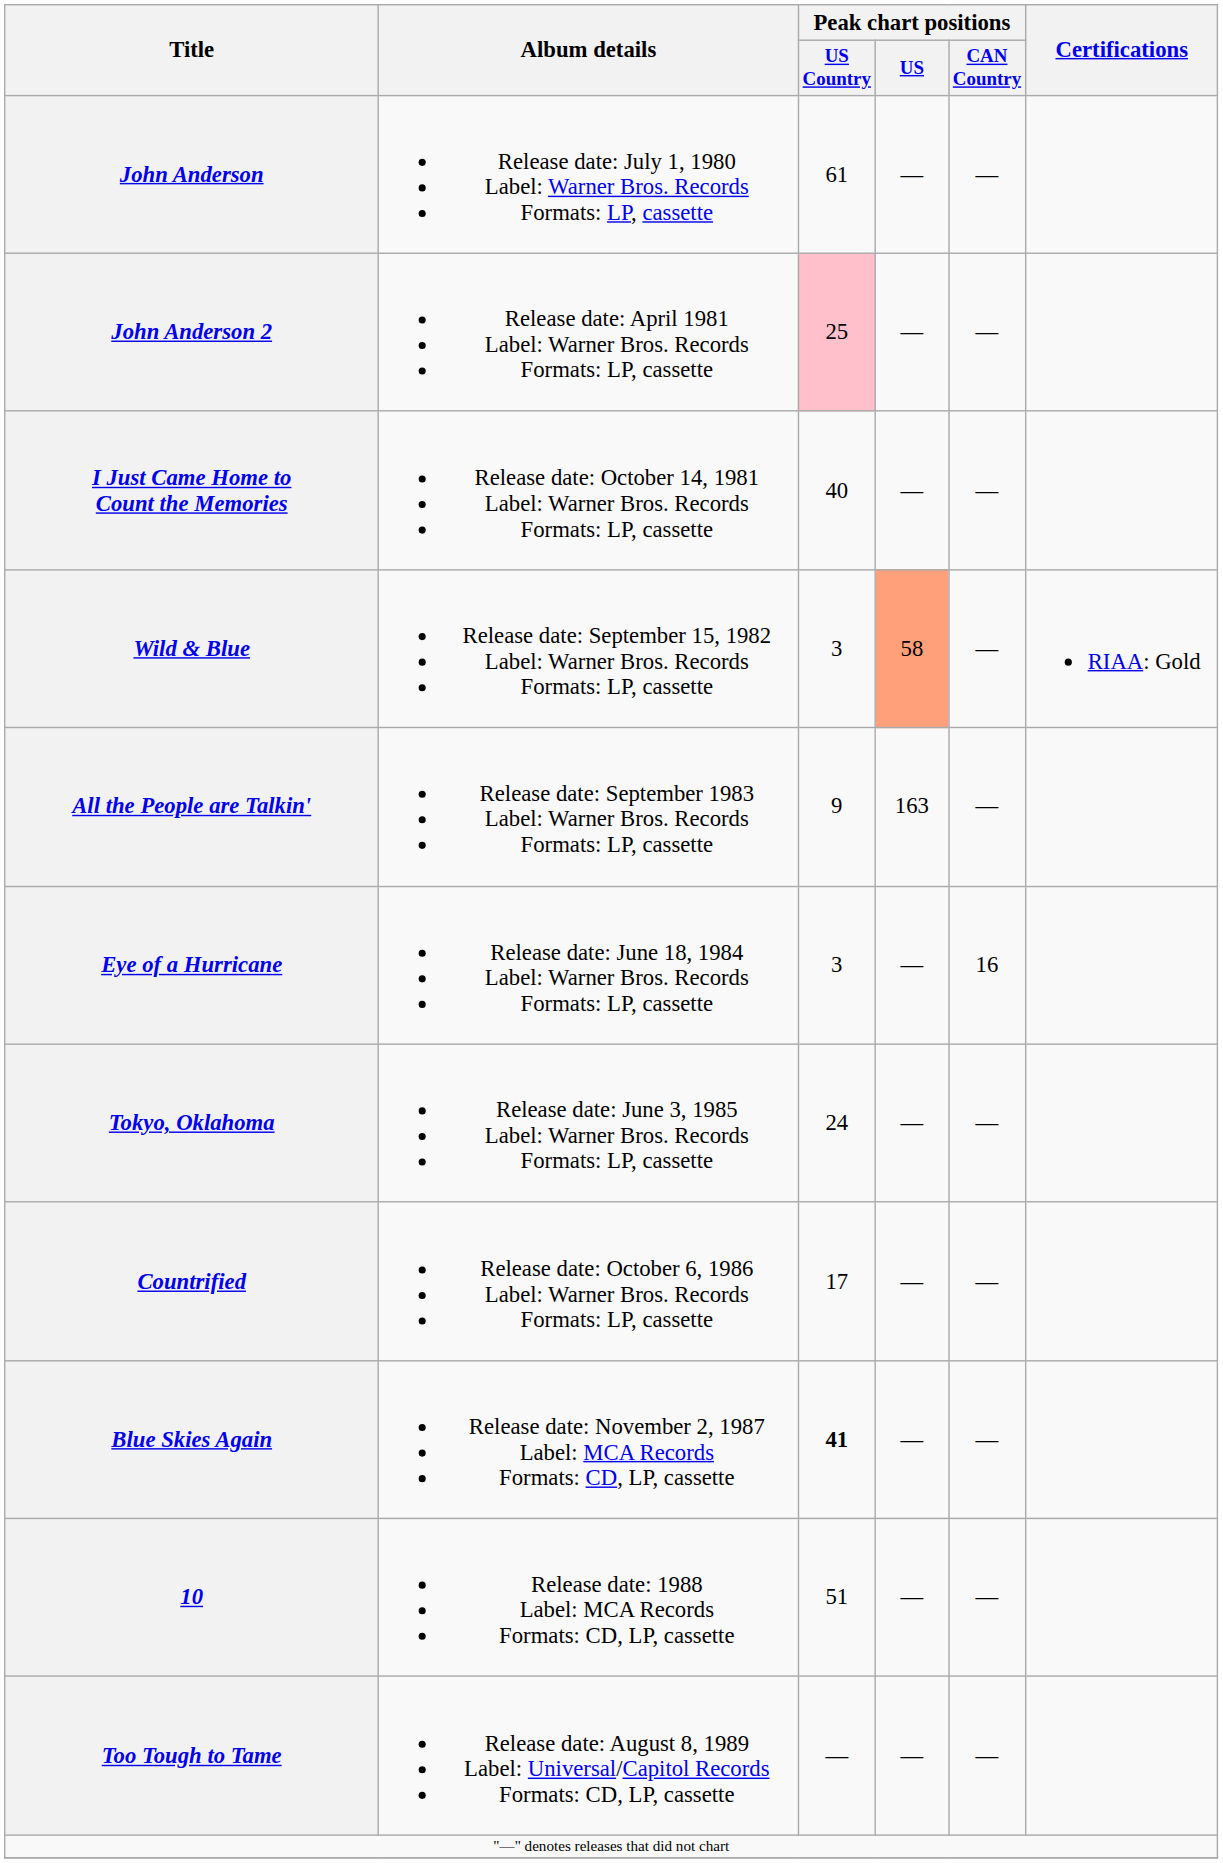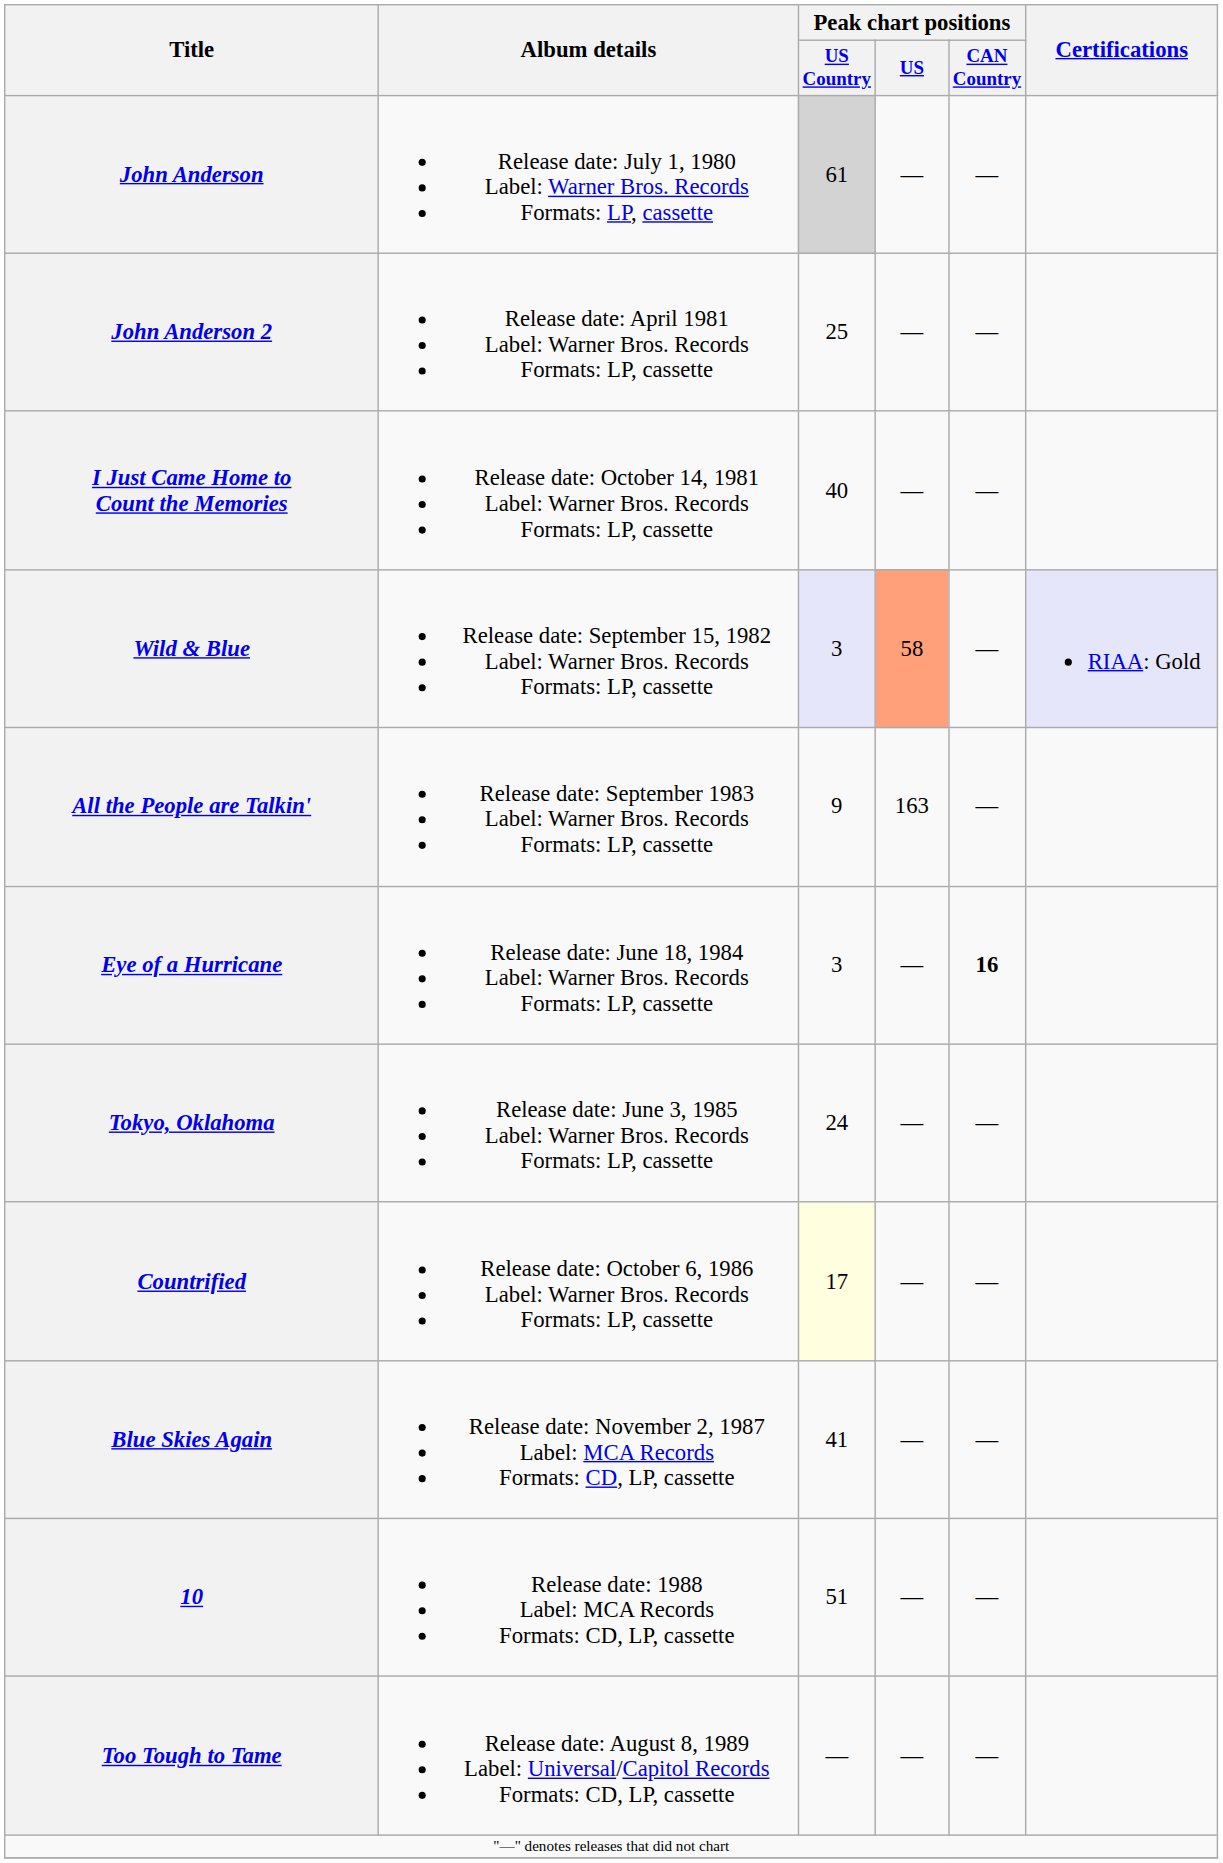John Anderson | Peak chart positions / US Country: no background -> lightgrey background
John Anderson 2 | Peak chart positions / US Country: pink background -> no background
Wild & Blue | Peak chart positions / US Country: no background -> lavender background
Wild & Blue | Certifications: no background -> lavender background
Eye of a Hurricane | Peak chart positions / CAN Country: normal -> bold
Countrified | Peak chart positions / US Country: no background -> lightyellow background
Blue Skies Again | Peak chart positions / US Country: bold -> normal
